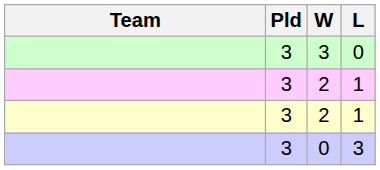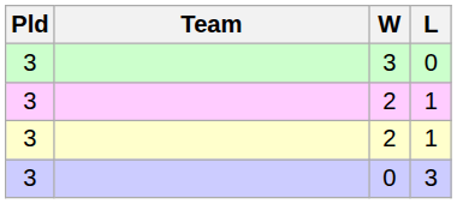columns swapped: Team <-> Pld
